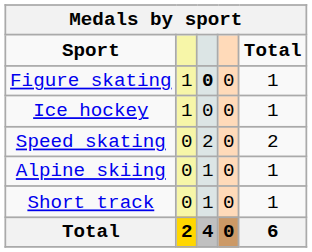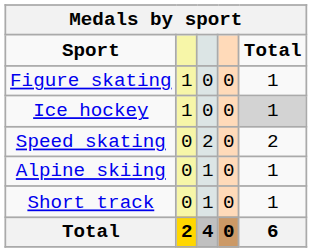Figure skating | column 3: bold -> normal
Ice hockey | Total: no background -> lightgrey background
